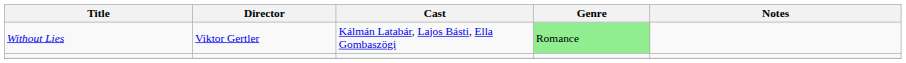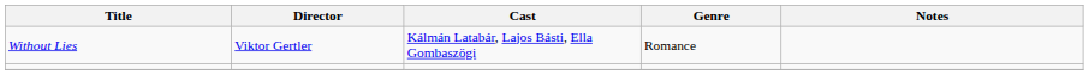Without Lies | Genre: lightgreen background -> no background
